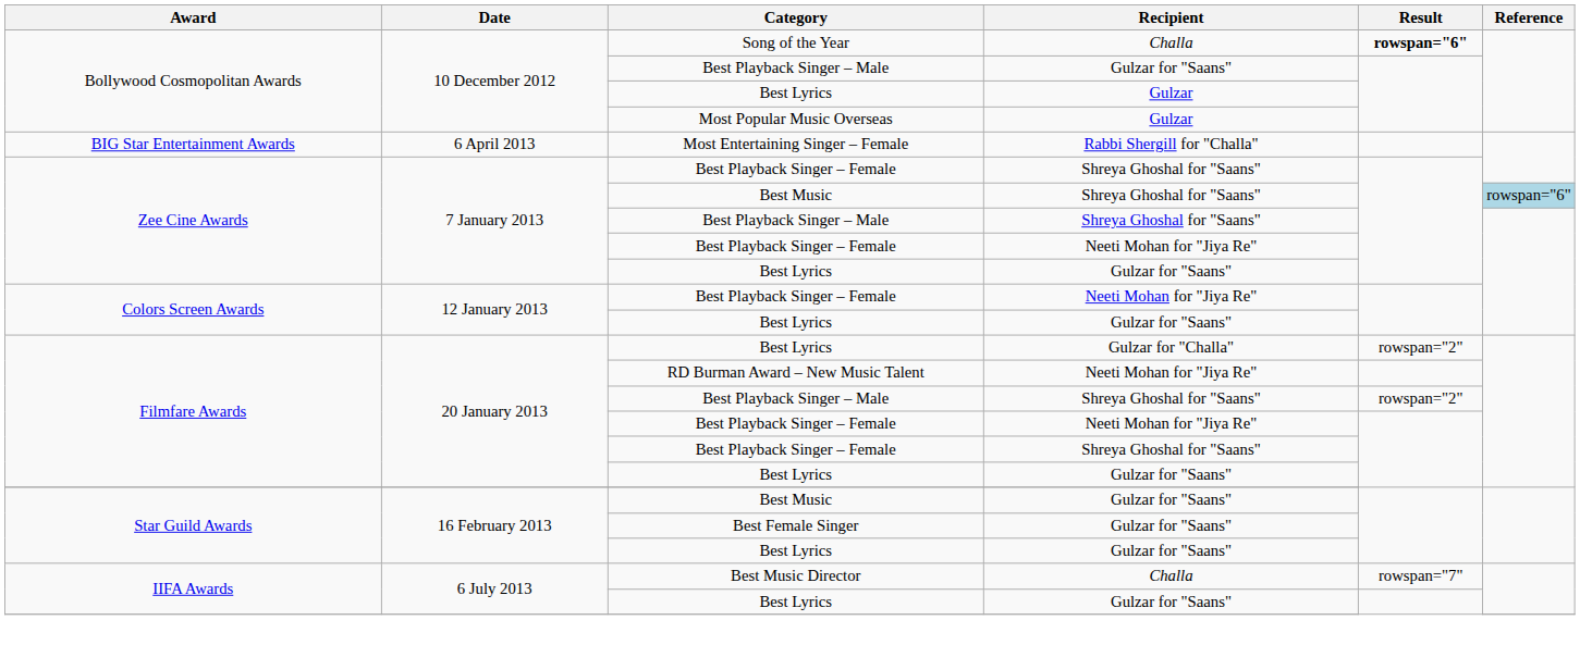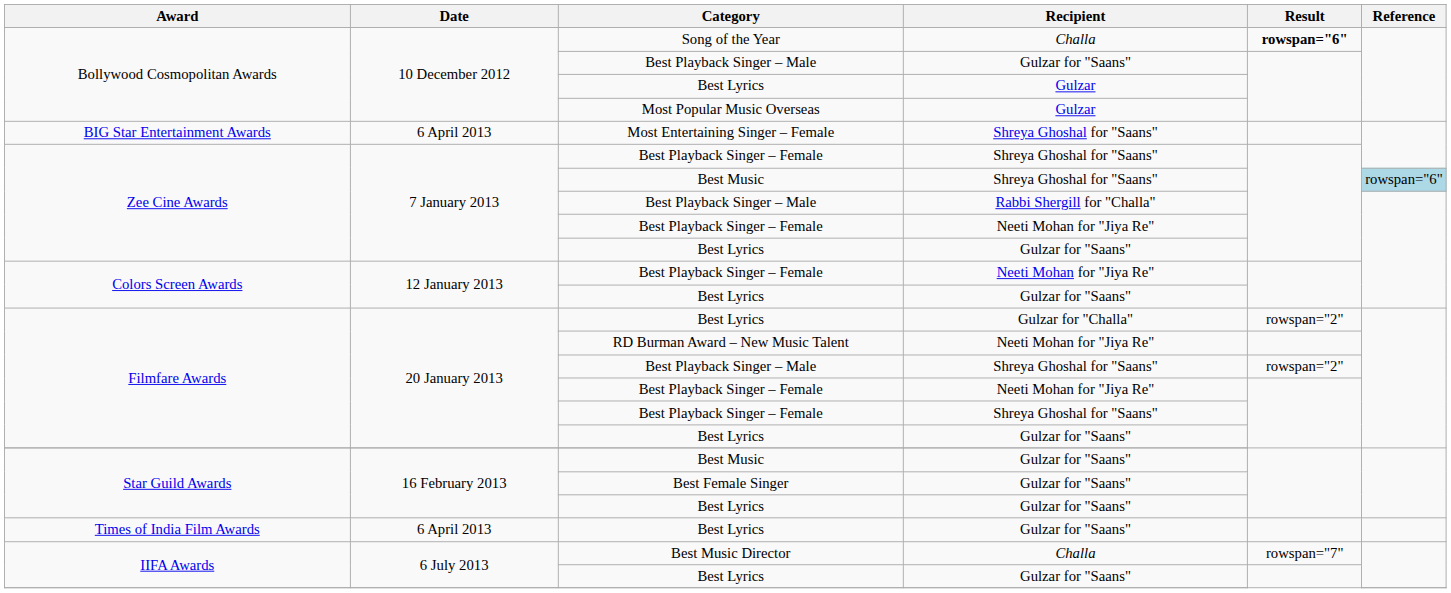Most Entertaining Singer – Female | Recipient: Rabbi Shergill for "Challa" -> Shreya Ghoshal for "Saans"
Zee Cine Awards / Best Playback Singer – Male | Recipient: Shreya Ghoshal for "Saans" -> Rabbi Shergill for "Challa"
+ row: Times of India Film Awards | 6 April 2013 | Best Lyrics | Gulzar for "Saans"
